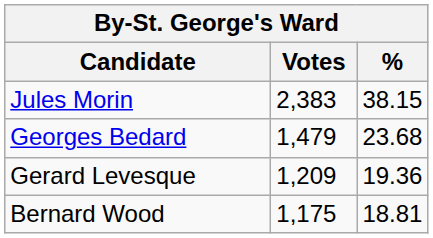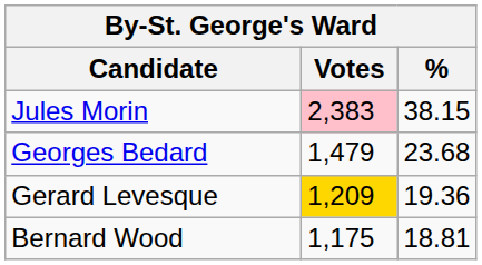Jules Morin | Votes: no background -> pink background
Gerard Levesque | Votes: no background -> gold background
